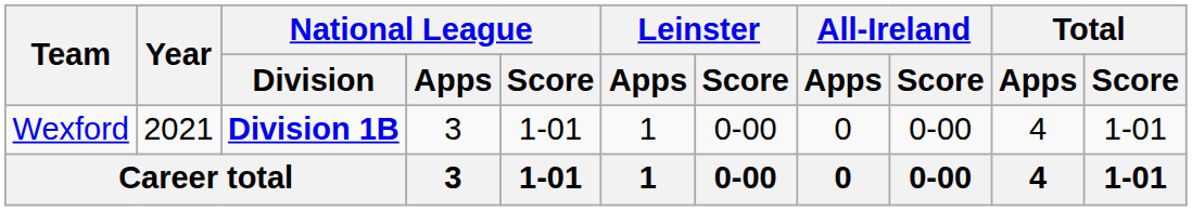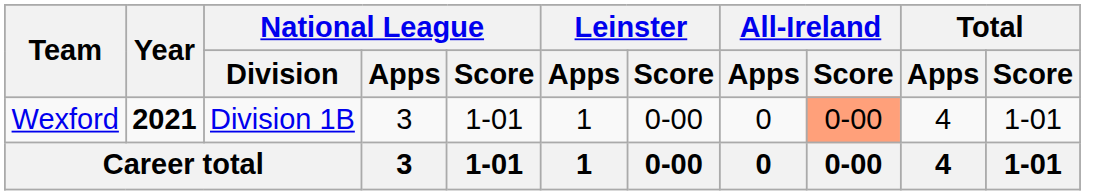Wexford | Year: normal -> bold
Wexford | National League / Division: bold -> normal
Wexford | All-Ireland / Score: no background -> lightsalmon background
